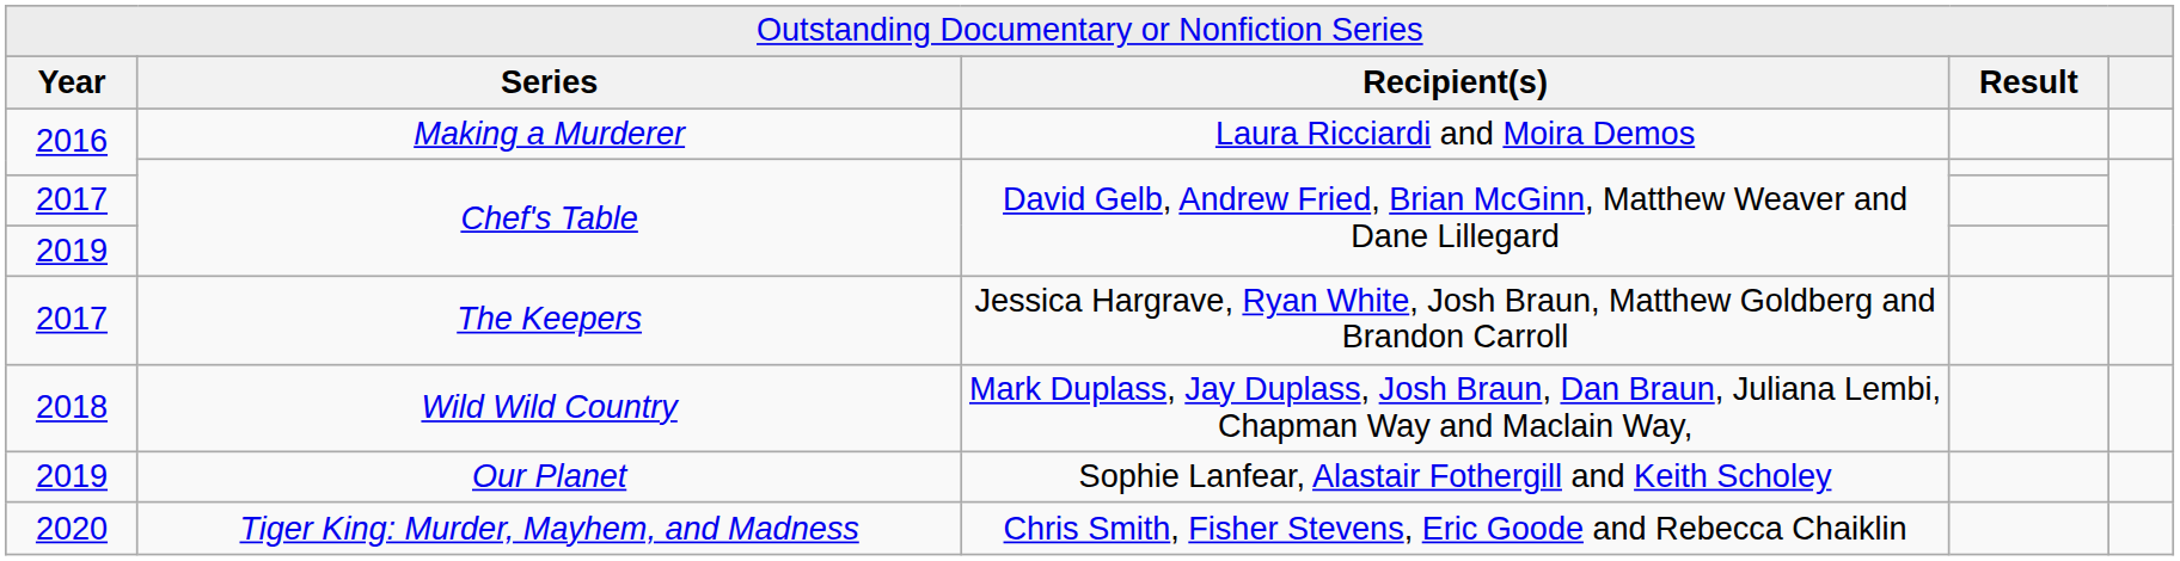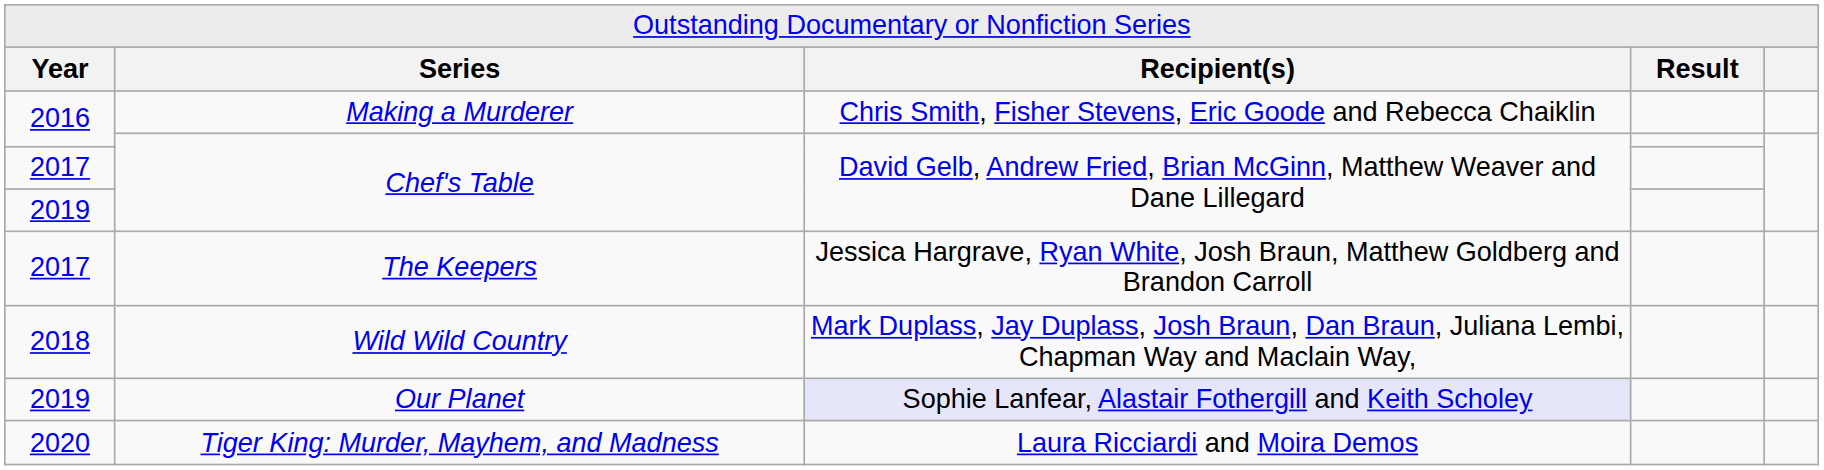Making a Murderer | column 3: Laura Ricciardi and Moira Demos -> Chris Smith, Fisher Stevens, Eric Goode and Rebecca Chaiklin
Our Planet | column 3: no background -> lavender background
Tiger King: Murder, Mayhem, and Madness | column 3: Chris Smith, Fisher Stevens, Eric Goode and Rebecca Chaiklin -> Laura Ricciardi and Moira Demos
